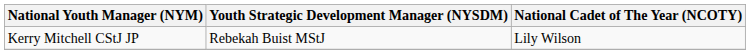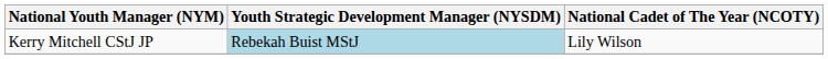Kerry Mitchell CStJ JP | Youth Strategic Development Manager (NYSDM): no background -> lightblue background
